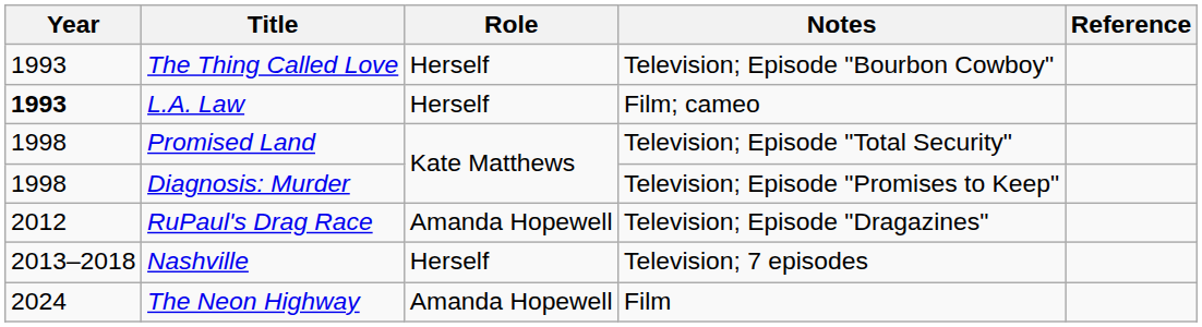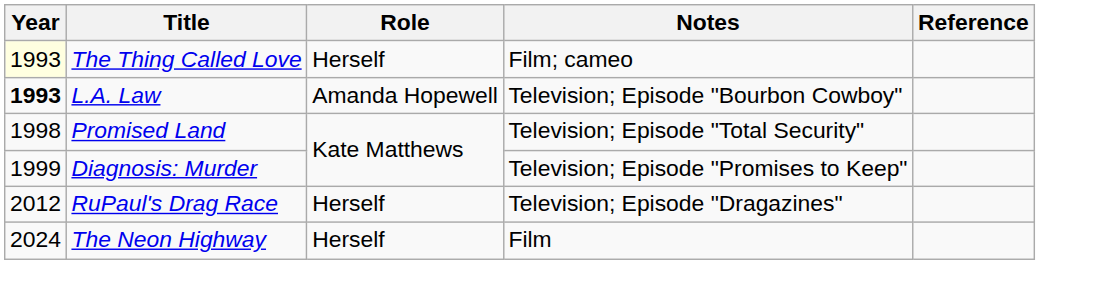The Thing Called Love | Year: no background -> lightyellow background
The Thing Called Love | Notes: Television; Episode "Bourbon Cowboy" -> Film; cameo
L.A. Law | Role: Herself -> Amanda Hopewell
L.A. Law | Notes: Film; cameo -> Television; Episode "Bourbon Cowboy"
Diagnosis: Murder | Year: 1998 -> 1999
RuPaul's Drag Race | Role: Amanda Hopewell -> Herself
- row: 2013–2018 | Nashville | Herself | Television; 7 episodes
The Neon Highway | Role: Amanda Hopewell -> Herself
